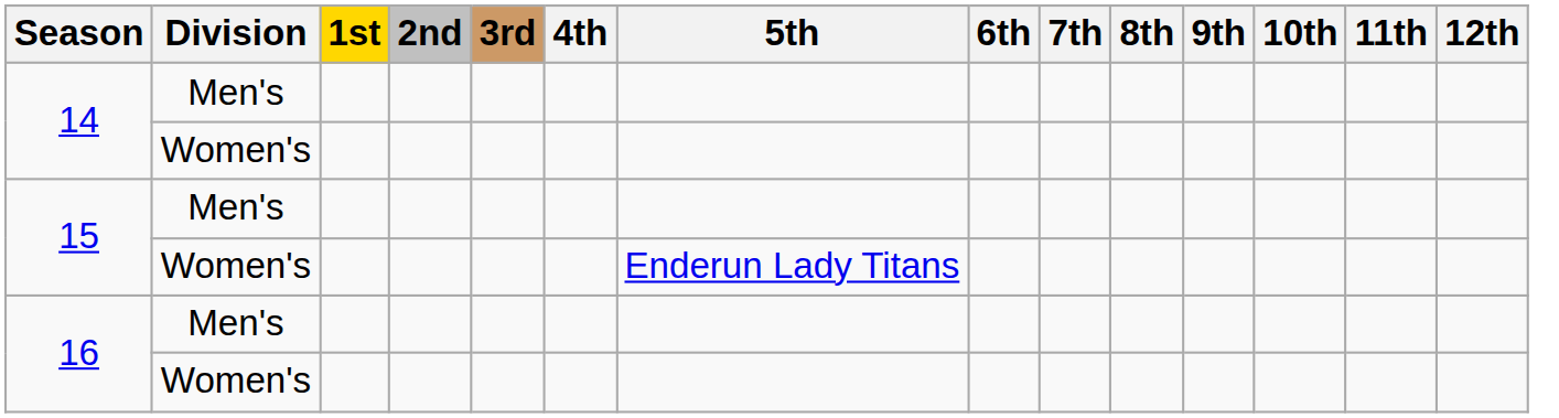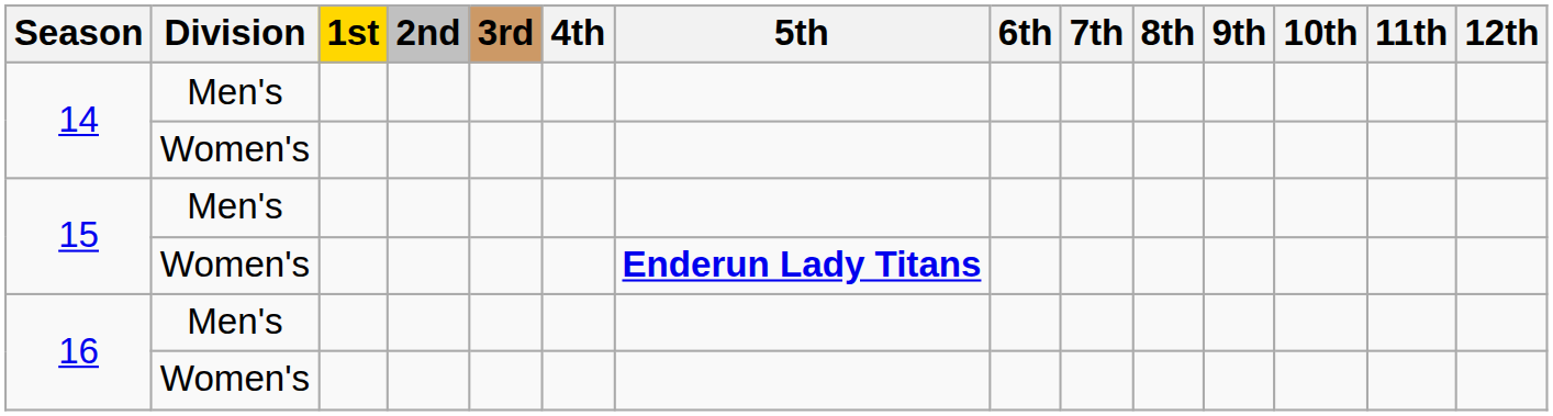15 / Women's | 5th: normal -> bold
